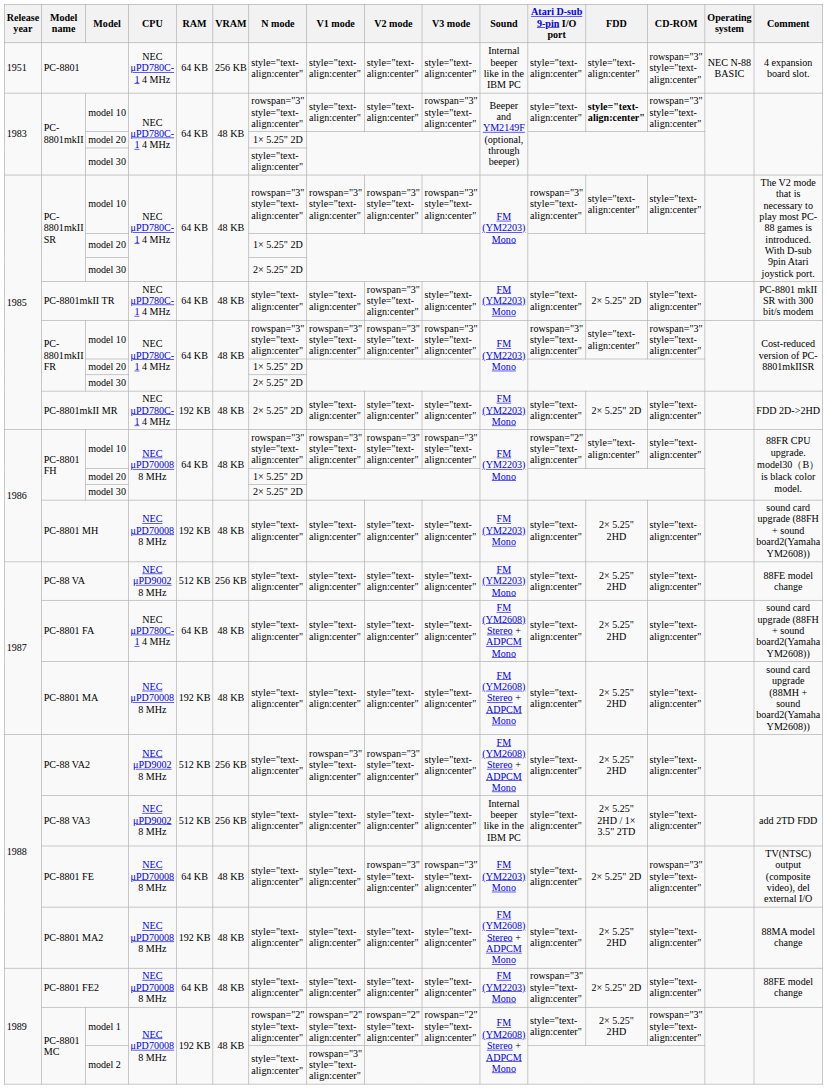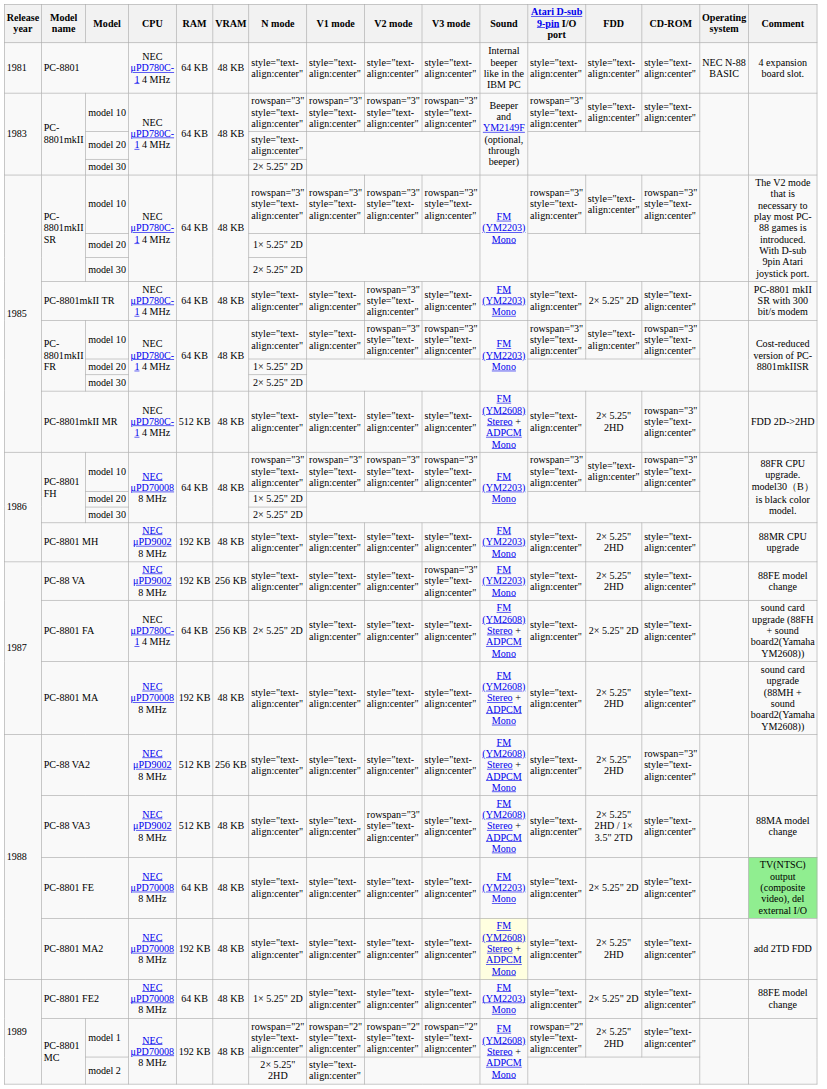PC-8801 | Release year: 1951 -> 1981
PC-8801 | VRAM: 256 KB -> 48 KB
PC-8801 | CD-ROM: rowspan="3" style="text-align:center" -> style="text-align:center"
PC-8801mkII / model 10 | V1 mode: style="text-align:center" -> rowspan="3" style="text-align:center"
PC-8801mkII / model 10 | V2 mode: style="text-align:center" -> rowspan="3" style="text-align:center"
PC-8801mkII / model 10 | Atari D-sub 9-pin I/O port: style="text-align:center" -> rowspan="3" style="text-align:center"
PC-8801mkII / model 10 | FDD: bold -> normal
PC-8801mkII / model 10 | CD-ROM: rowspan="3" style="text-align:center" -> style="text-align:center"
PC-8801mkII / model 20 | N mode: 1× 5.25" 2D -> style="text-align:center"
PC-8801mkII / model 30 | N mode: style="text-align:center" -> 2× 5.25" 2D
PC-8801mkII SR / model 10 | CD-ROM: style="text-align:center" -> rowspan="3" style="text-align:center"
PC-8801mkII FR / model 10 | N mode: rowspan="3" style="text-align:center" -> style="text-align:center"
PC-8801mkII FR / model 10 | V1 mode: rowspan="3" style="text-align:center" -> style="text-align:center"
PC-8801mkII MR | RAM: 192 KB -> 512 KB
PC-8801mkII MR | N mode: 2× 5.25" 2D -> style="text-align:center"
PC-8801mkII MR | Sound: FM (YM2203) Mono -> FM (YM2608) Stereo + ADPCM Mono
PC-8801mkII MR | FDD: 2× 5.25" 2D -> 2× 5.25" 2HD
PC-8801mkII MR | CD-ROM: style="text-align:center" -> rowspan="3" style="text-align:center"
PC-8801 FH / model 10 | Atari D-sub 9-pin I/O port: rowspan="2" style="text-align:center" -> rowspan="3" style="text-align:center"
PC-8801 FH / model 10 | CD-ROM: style="text-align:center" -> rowspan="3" style="text-align:center"
PC-8801 MH | CPU: NEC μPD70008 8 MHz -> NEC μPD9002 8 MHz
PC-8801 MH | Comment: sound card upgrade (88FH + sound board2(Yamaha YM2608)) -> 88MR CPU upgrade
PC-88 VA | RAM: 512 KB -> 192 KB
PC-88 VA | V3 mode: style="text-align:center" -> rowspan="3" style="text-align:center"
PC-8801 FA | VRAM: 48 KB -> 256 KB
PC-8801 FA | N mode: style="text-align:center" -> 2× 5.25" 2D
PC-8801 FA | FDD: 2× 5.25" 2HD -> 2× 5.25" 2D
PC-88 VA2 | V1 mode: rowspan="3" style="text-align:center" -> style="text-align:center"
PC-88 VA2 | V2 mode: rowspan="3" style="text-align:center" -> style="text-align:center"
PC-88 VA2 | CD-ROM: style="text-align:center" -> rowspan="3" style="text-align:center"
PC-88 VA3 | VRAM: 256 KB -> 48 KB
PC-88 VA3 | V2 mode: style="text-align:center" -> rowspan="3" style="text-align:center"
PC-88 VA3 | Sound: Internal beeper like in the IBM PC -> FM (YM2608) Stereo + ADPCM Mono
PC-88 VA3 | Comment: add 2TD FDD -> 88MA model change
PC-8801 FE | V2 mode: rowspan="3" style="text-align:center" -> style="text-align:center"
PC-8801 FE | V3 mode: rowspan="3" style="text-align:center" -> style="text-align:center"
PC-8801 FE | CD-ROM: rowspan="3" style="text-align:center" -> style="text-align:center"
PC-8801 FE | Comment: no background -> lightgreen background
PC-8801 MA2 | Sound: no background -> lightyellow background
PC-8801 MA2 | Comment: 88MA model change -> add 2TD FDD
PC-8801 FE2 | N mode: style="text-align:center" -> 1× 5.25" 2D
PC-8801 FE2 | Atari D-sub 9-pin I/O port: rowspan="3" style="text-align:center" -> style="text-align:center"
PC-8801 MC / model 1 | Atari D-sub 9-pin I/O port: style="text-align:center" -> rowspan="2" style="text-align:center"
PC-8801 MC / model 1 | CD-ROM: rowspan="3" style="text-align:center" -> style="text-align:center"
PC-8801 MC / model 2 | N mode: style="text-align:center" -> 2× 5.25" 2HD
PC-8801 MC / model 2 | V1 mode: rowspan="3" style="text-align:center" -> style="text-align:center"
